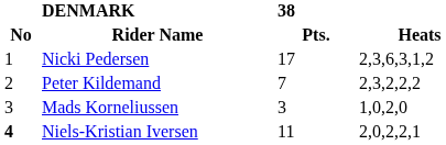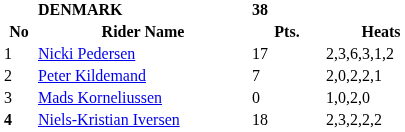Peter Kildemand | Heats: 2,3,2,2,2 -> 2,0,2,2,1
Mads Korneliussen | 38 / Pts.: 3 -> 0
Niels-Kristian Iversen | 38 / Pts.: 11 -> 18
Niels-Kristian Iversen | Heats: 2,0,2,2,1 -> 2,3,2,2,2
